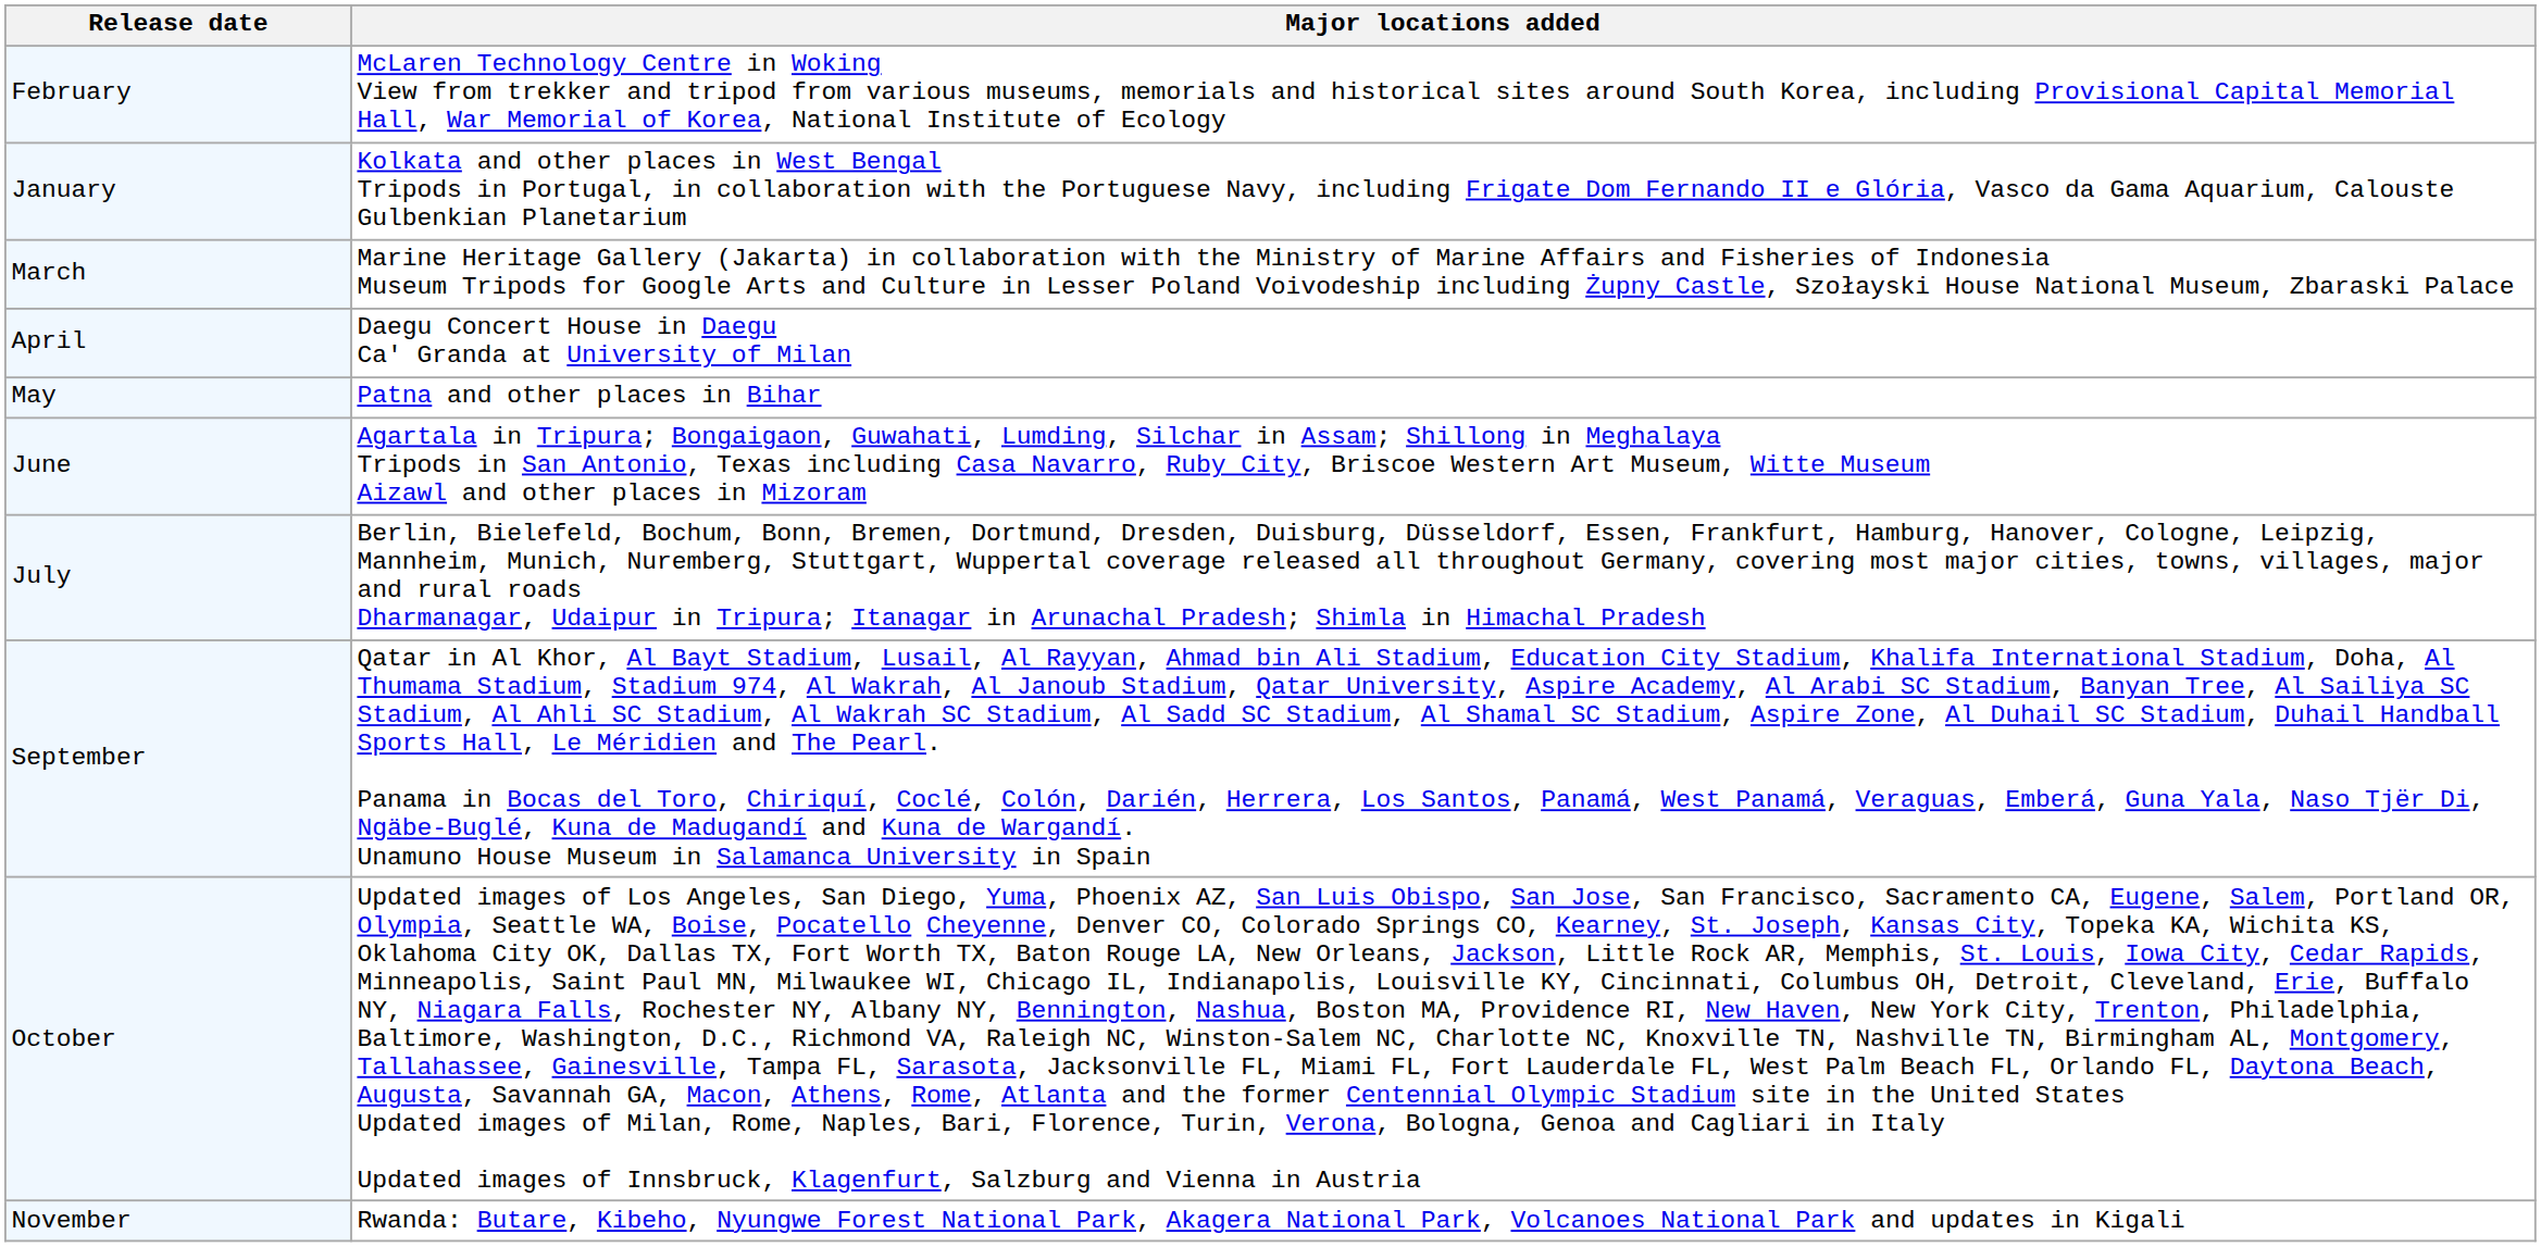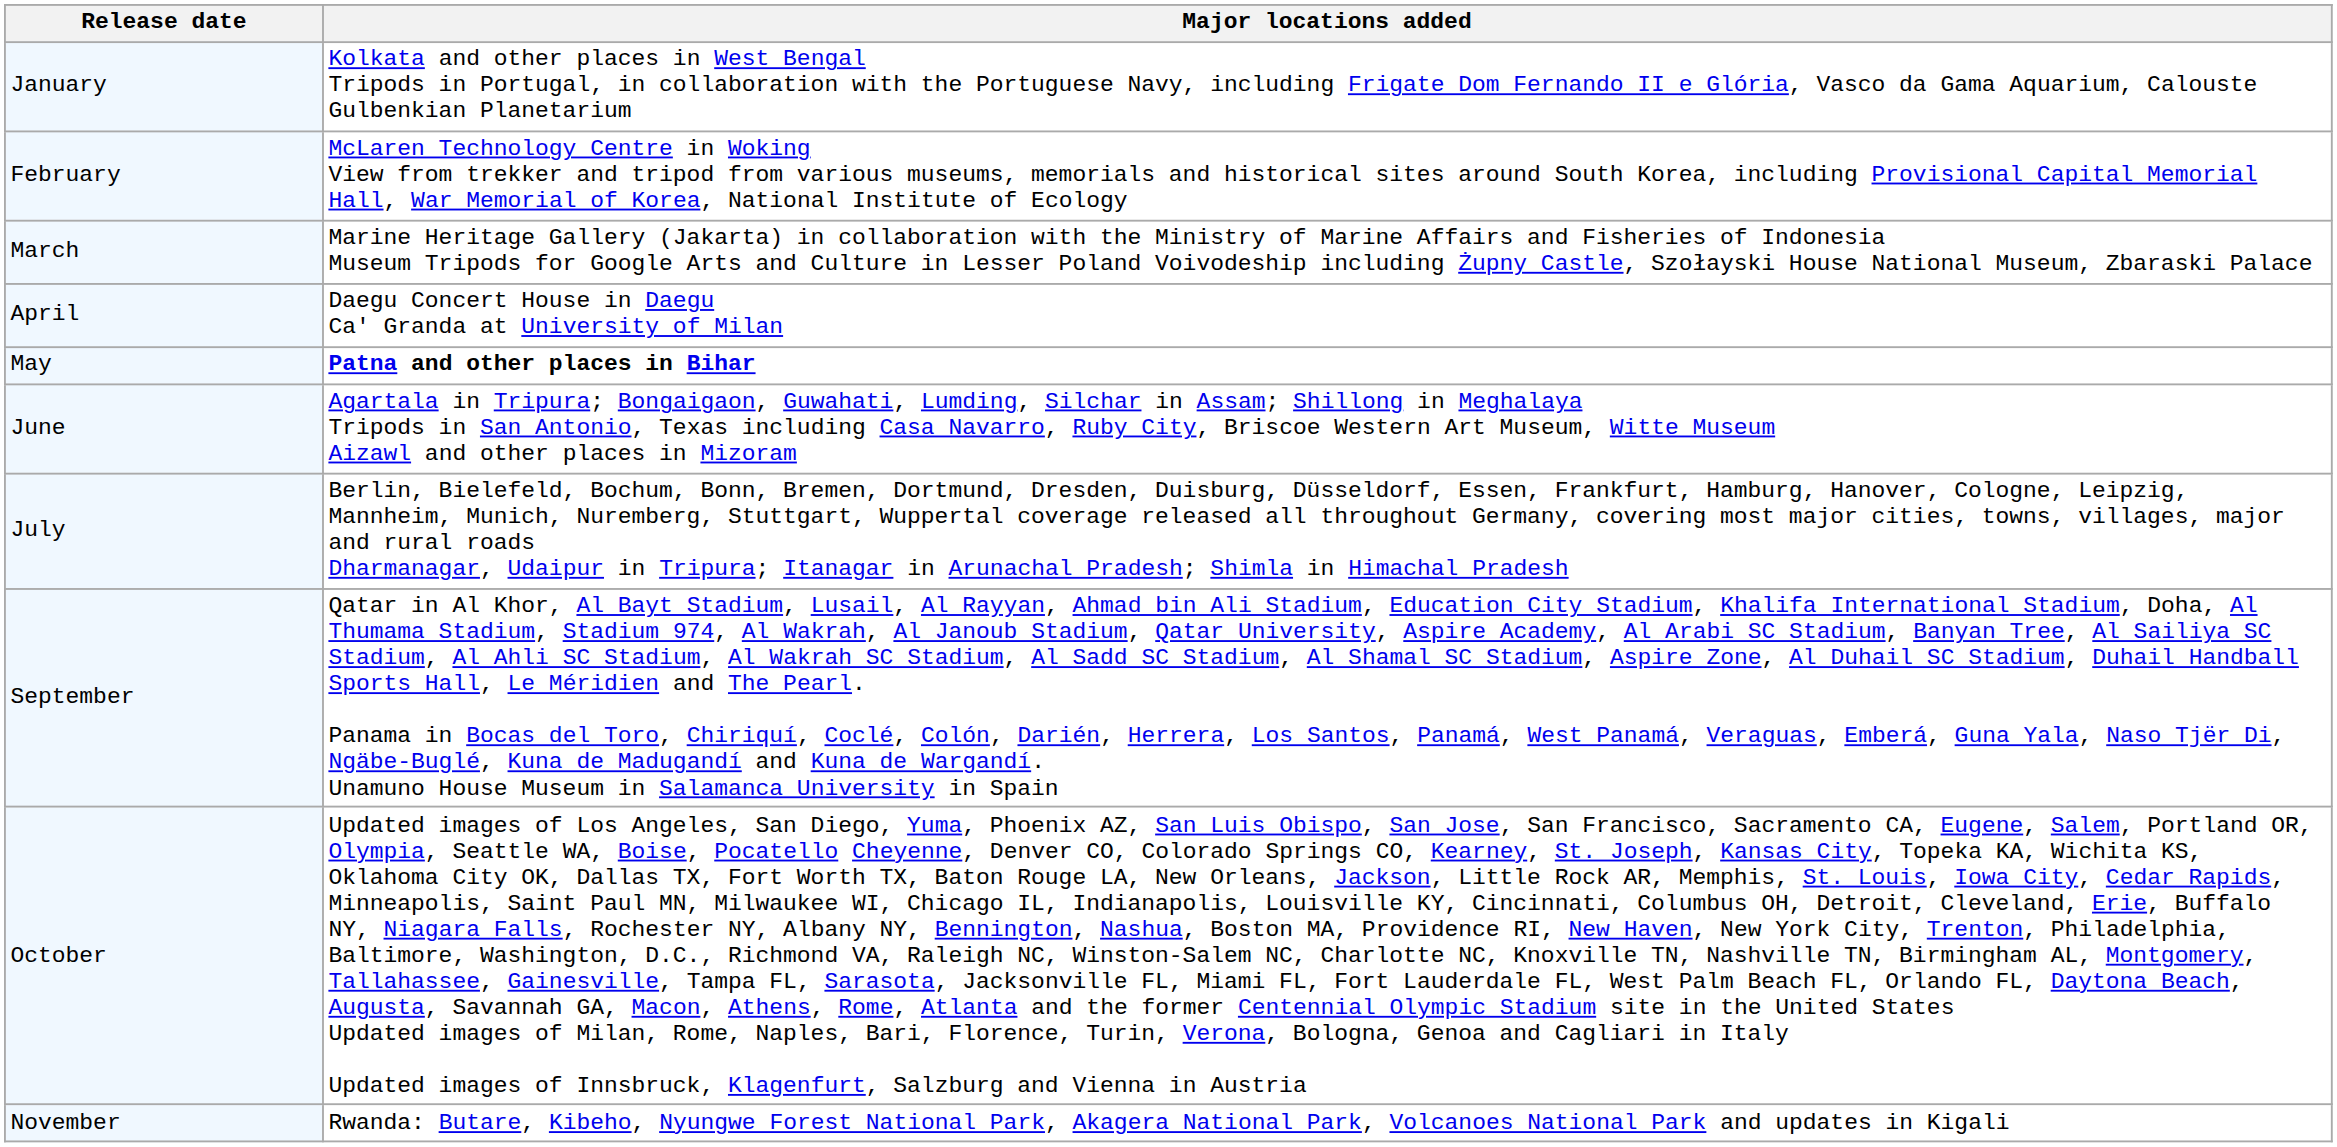rows swapped: January <-> February
May | Major locations added: normal -> bold
